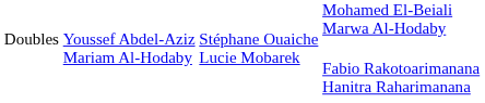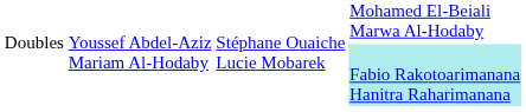row 2 | column 4: no background -> paleturquoise background
